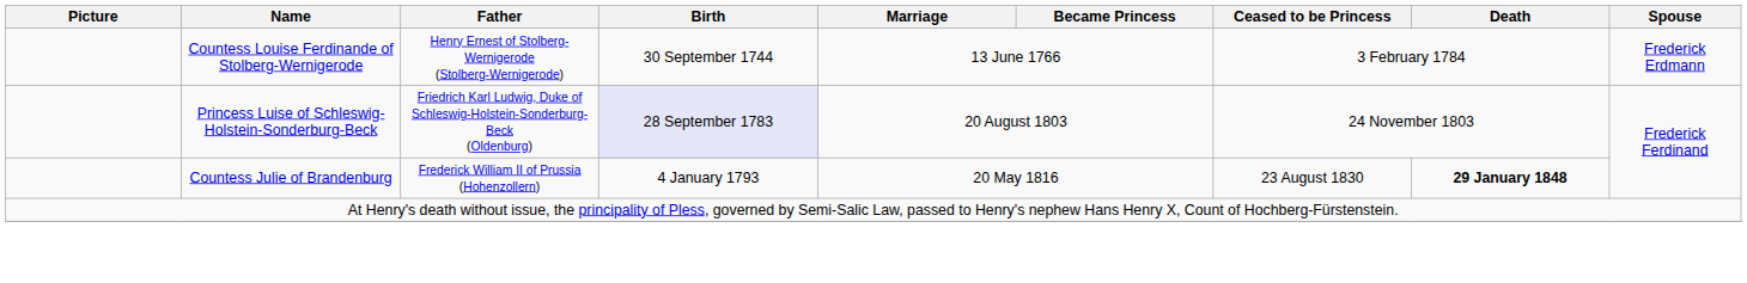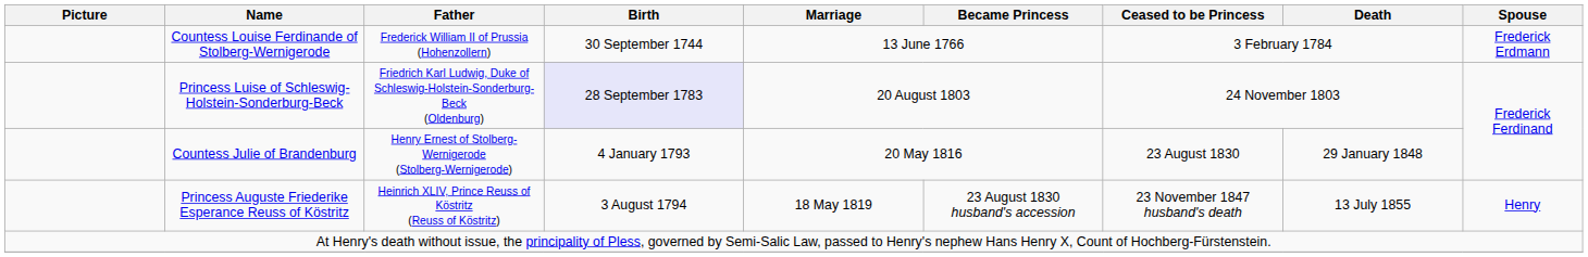Countess Louise Ferdinande of Stolberg-Wernigerode | Father: Henry Ernest of Stolberg-Wernigerode (Stolberg-Wernigerode) -> Frederick William II of Prussia (Hohenzollern)
Countess Julie of Brandenburg | Father: Frederick William II of Prussia (Hohenzollern) -> Henry Ernest of Stolberg-Wernigerode (Stolberg-Wernigerode)
Countess Julie of Brandenburg | Death: bold -> normal
+ row: Princess Auguste Friederike Esperance Reuss of Köstritz | Heinrich XLIV, Prince Reuss of Köstritz (Reuss of Köstritz) | 3 August 1794 | 18 May 1819 | 23 August 1830 husband's accession | 23 November 1847 husband's death | 13 July 1855 | Henry
